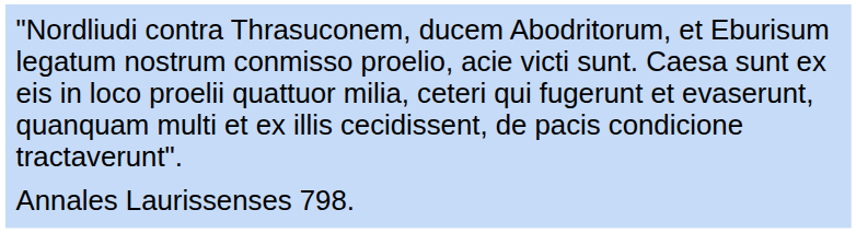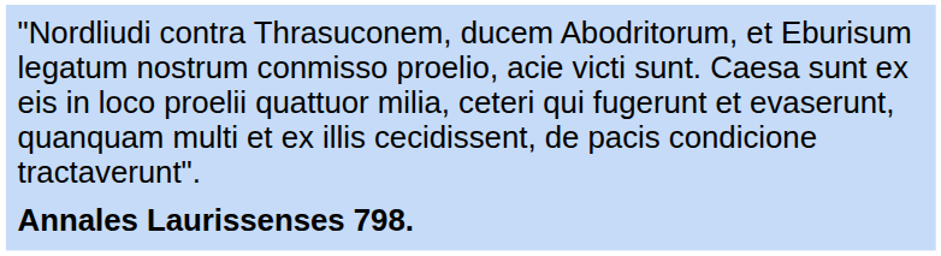row 2 | column 1: normal -> bold
